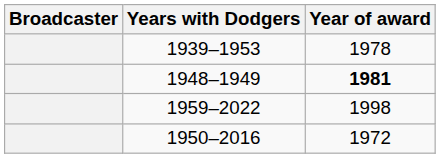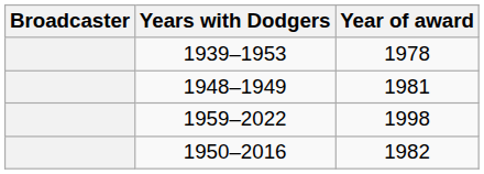1948–1949 | Year of award: bold -> normal
1950–2016 | Year of award: 1972 -> 1982
